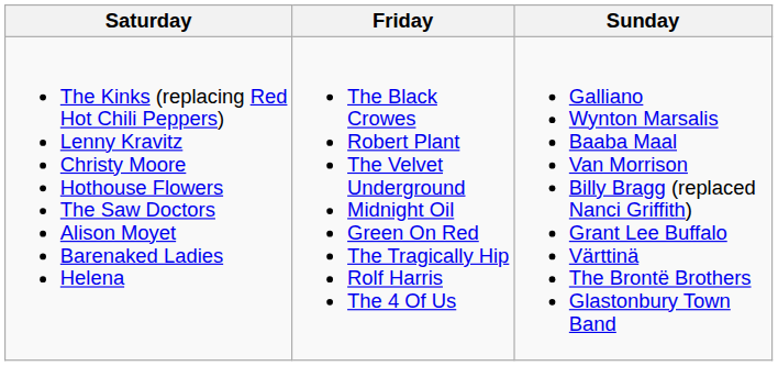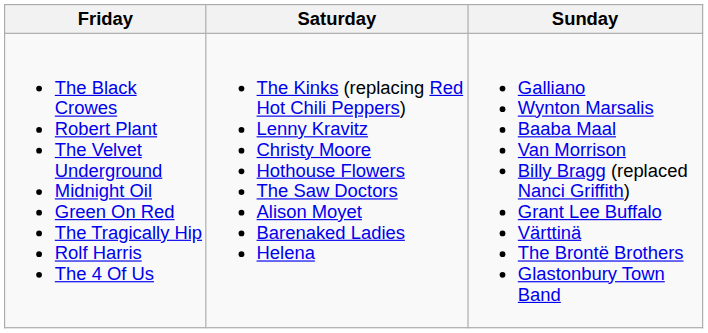columns swapped: Friday <-> Saturday
